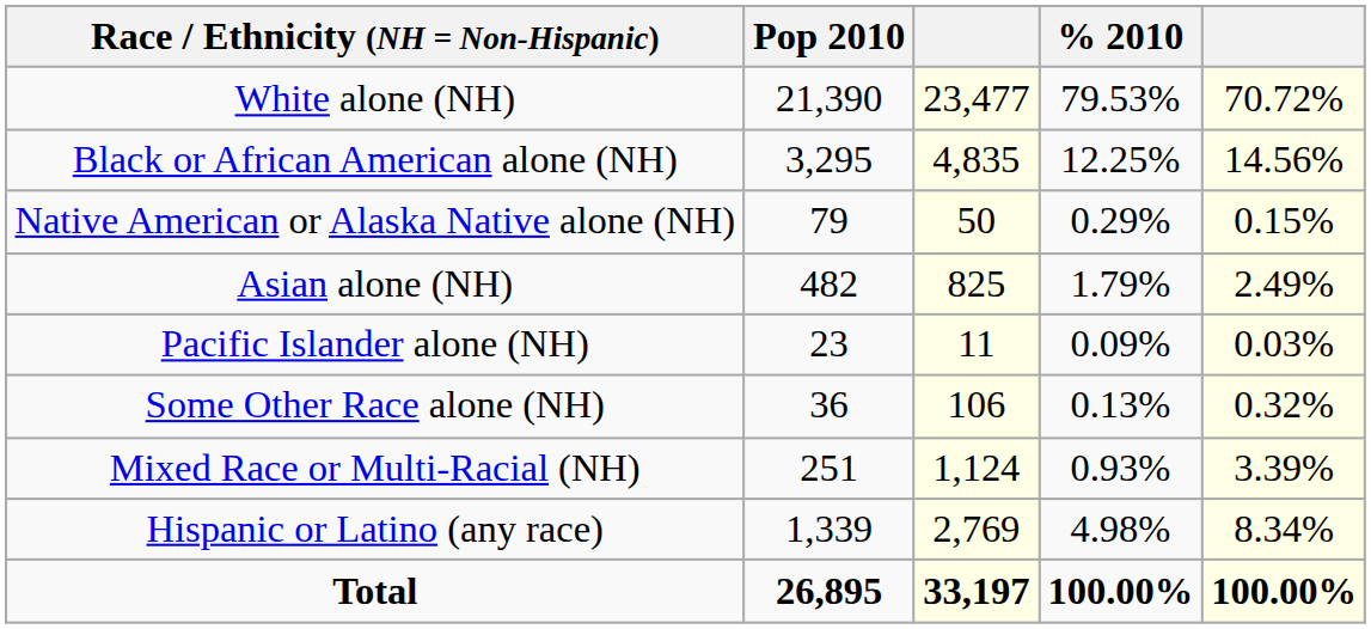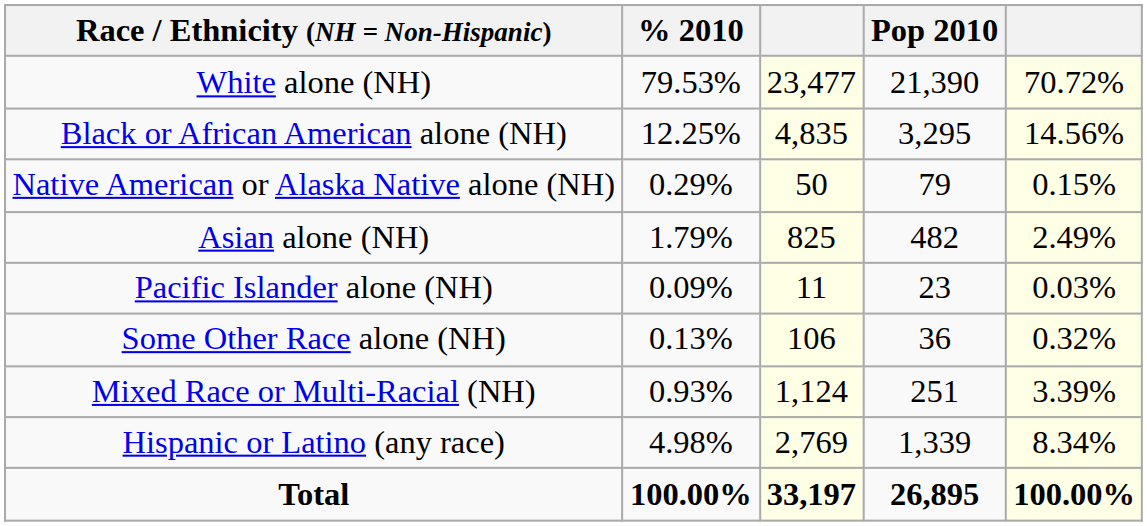columns swapped: Pop 2010 <-> % 2010
